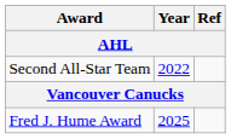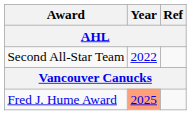Fred J. Hume Award | Year: no background -> lightsalmon background
